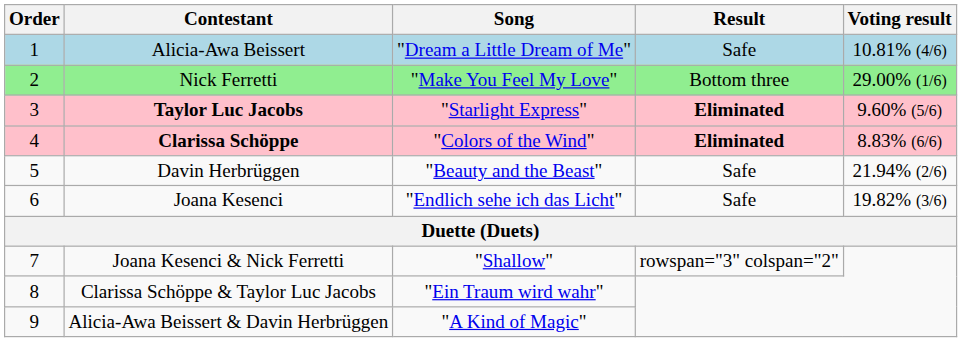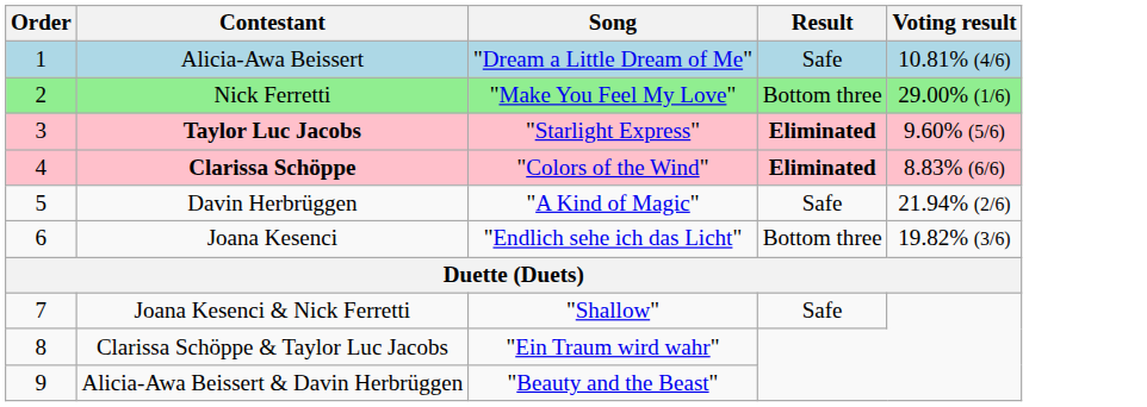Davin Herbrüggen | Song: "Beauty and the Beast" -> "A Kind of Magic"
Joana Kesenci | Result: Safe -> Bottom three
Joana Kesenci & Nick Ferretti | Result: rowspan="3" colspan="2" -> Safe
Alicia-Awa Beissert & Davin Herbrüggen | Song: "A Kind of Magic" -> "Beauty and the Beast"
